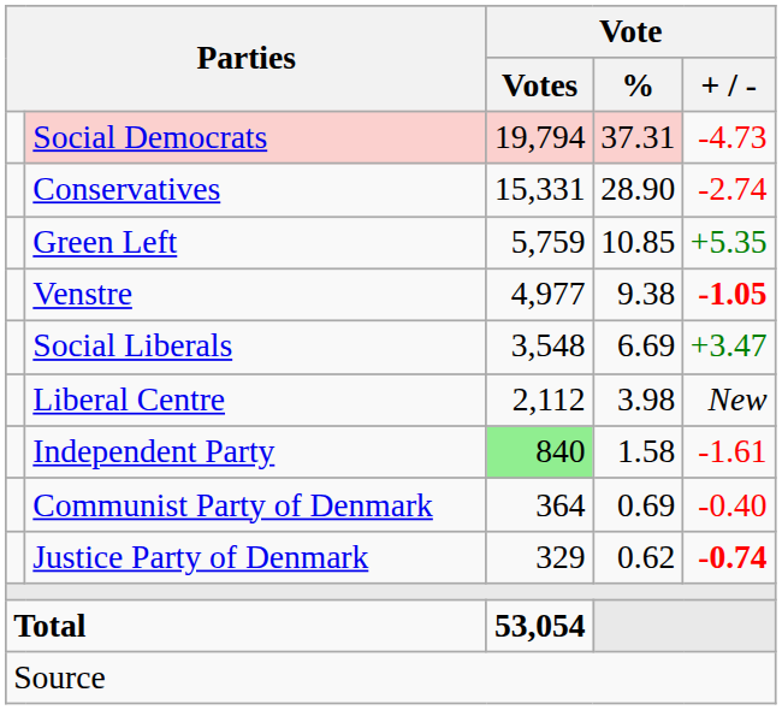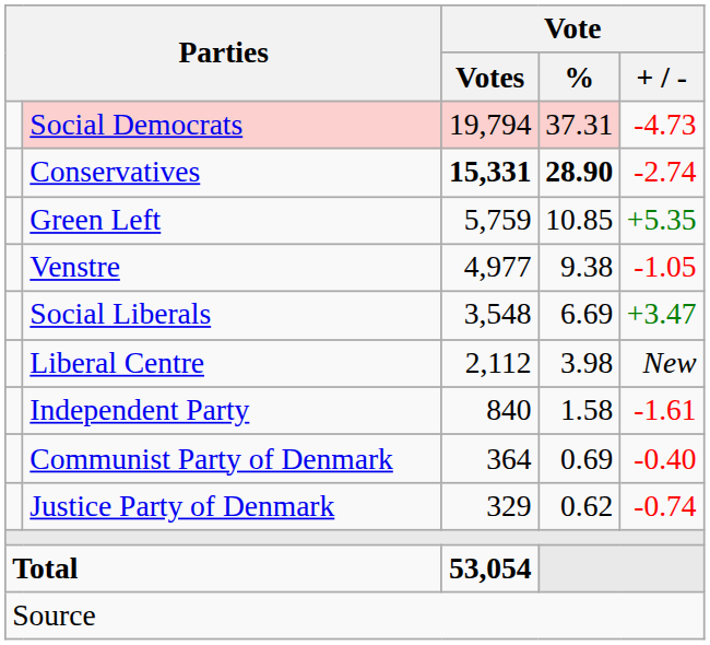Conservatives | Vote / Votes: normal -> bold
Conservatives | Vote / %: normal -> bold
Venstre | Vote / + / -: bold -> normal
Independent Party | Vote / Votes: lightgreen background -> no background
Justice Party of Denmark | Vote / + / -: bold -> normal
